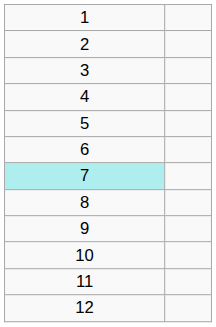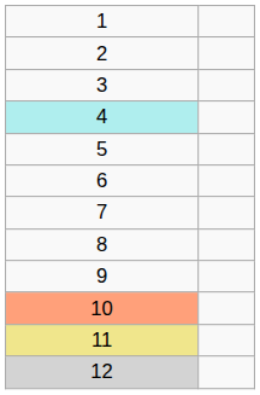4 | column 1: no background -> paleturquoise background
7 | column 1: paleturquoise background -> no background
10 | column 1: no background -> lightsalmon background
11 | column 1: no background -> khaki background
12 | column 1: no background -> lightgrey background
